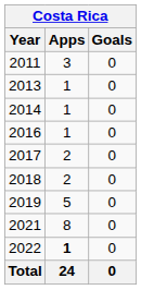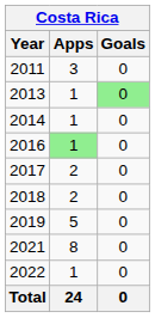2013 | Goals: no background -> lightgreen background
2016 | Apps: no background -> lightgreen background
2022 | Apps: bold -> normal
